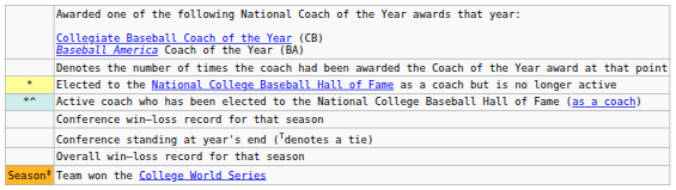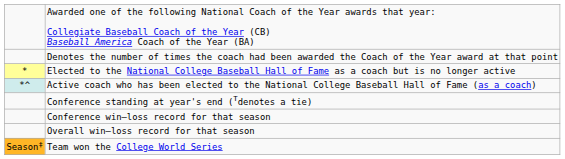rows swapped: Conference win–loss record for that season <-> Conference standing at year's end (Tdenotes a tie)
